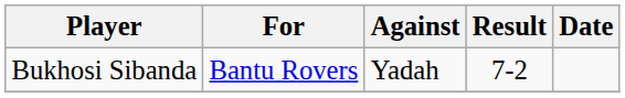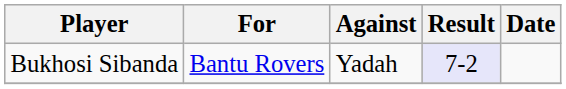Bukhosi Sibanda | Result: no background -> lavender background
